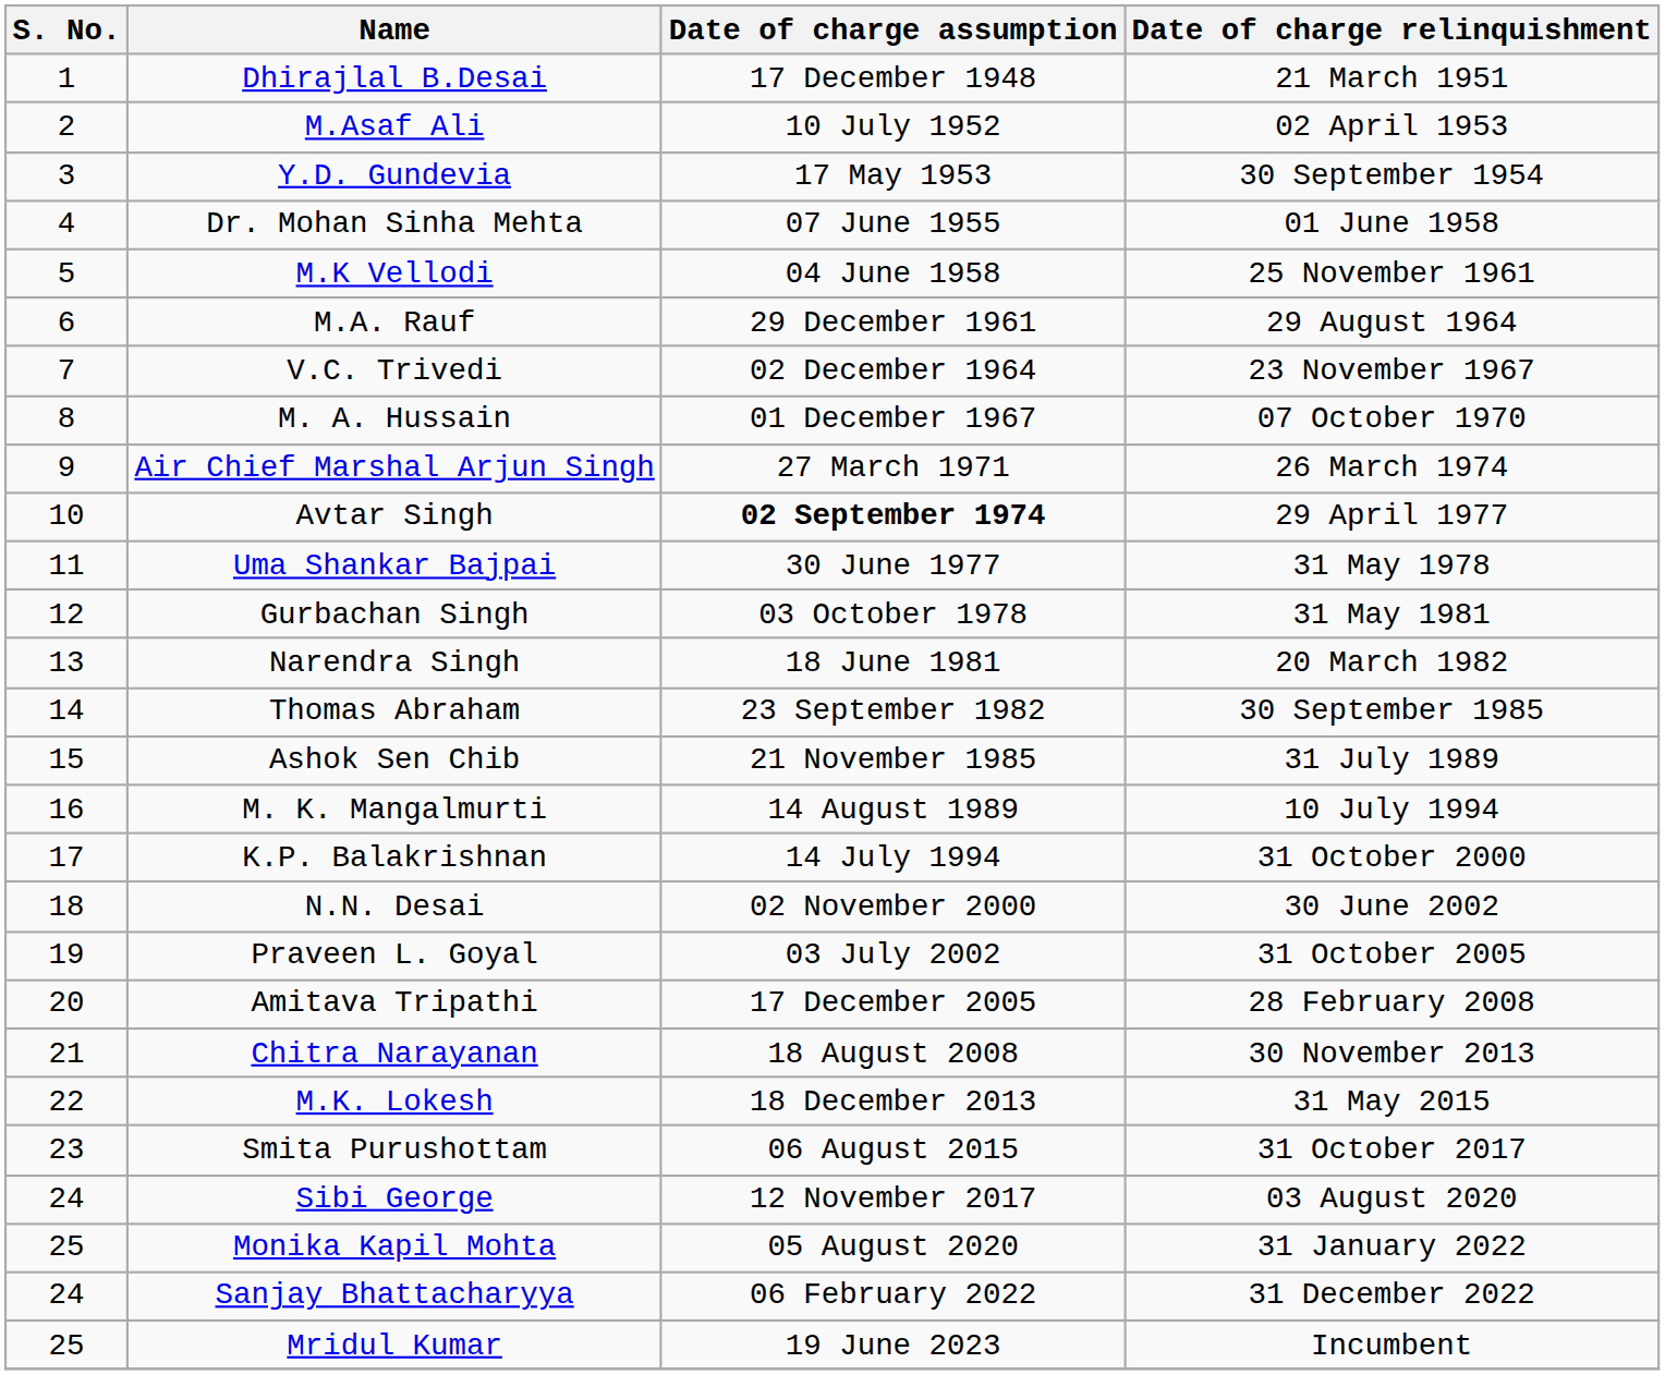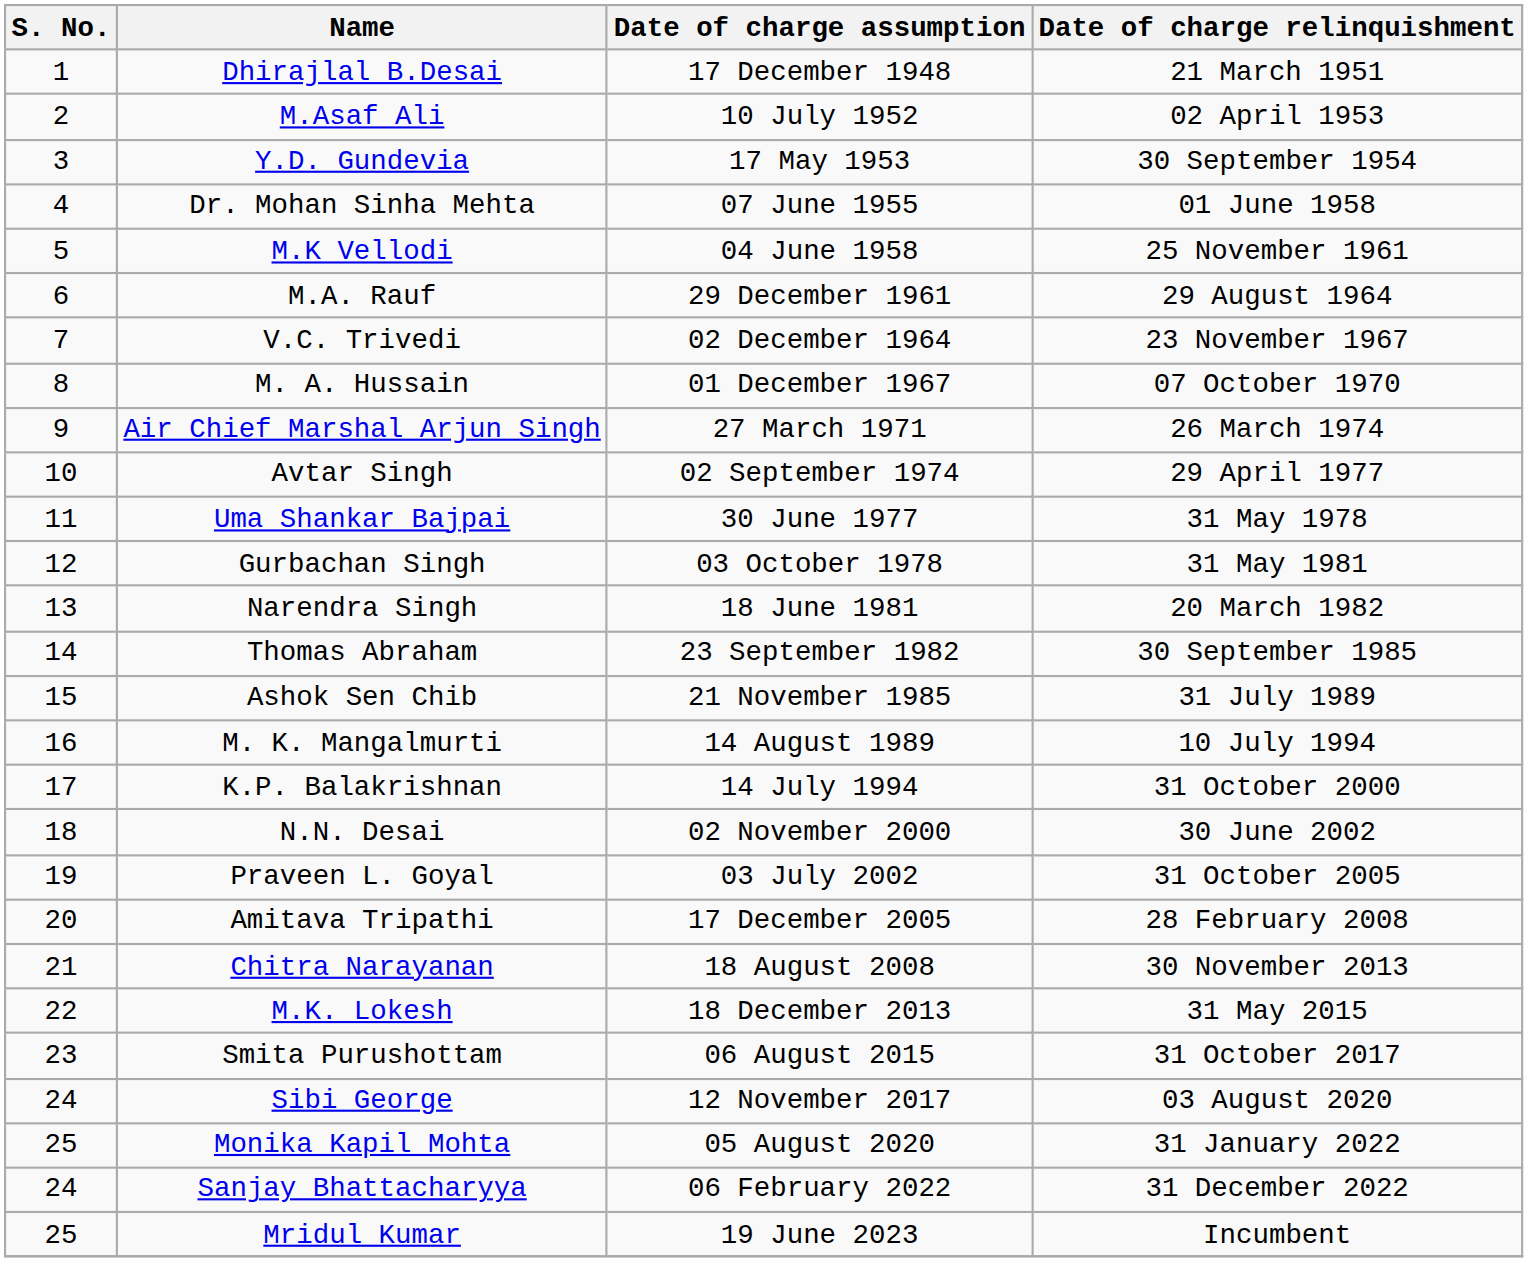Avtar Singh | Date of charge assumption: bold -> normal
